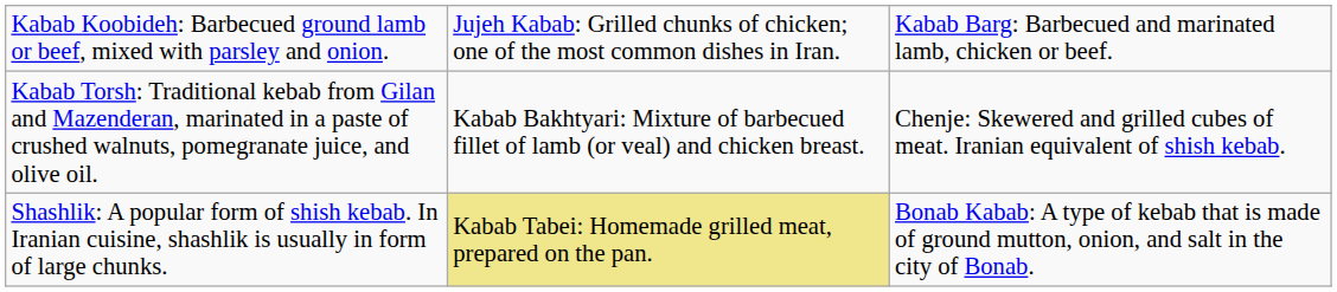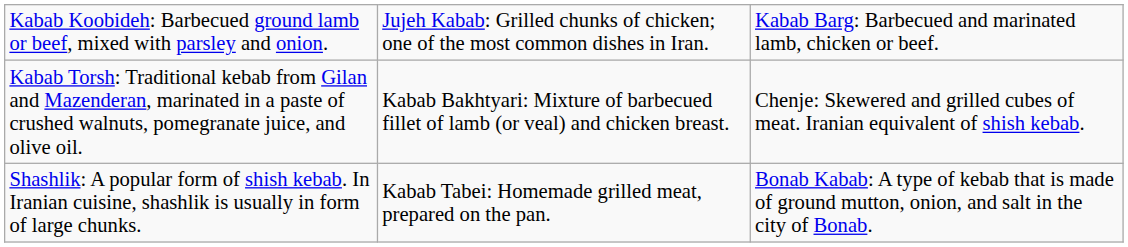row 3 | column 2: khaki background -> no background
